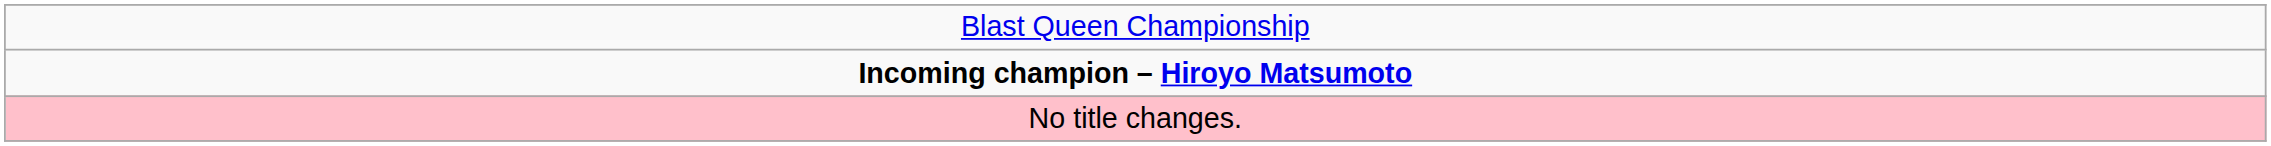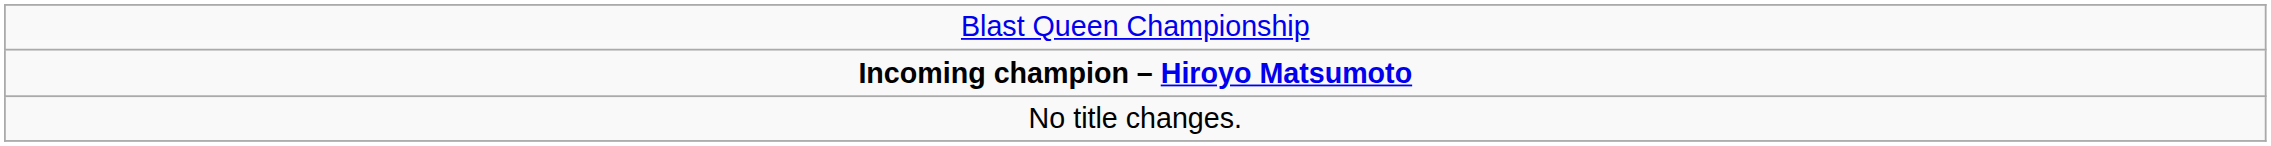row 3 | column 1: pink background -> no background
